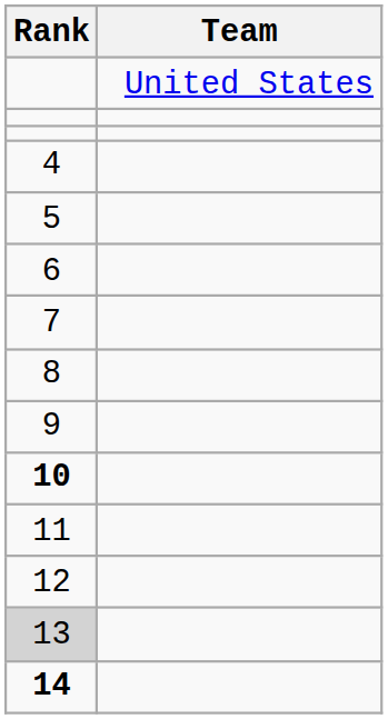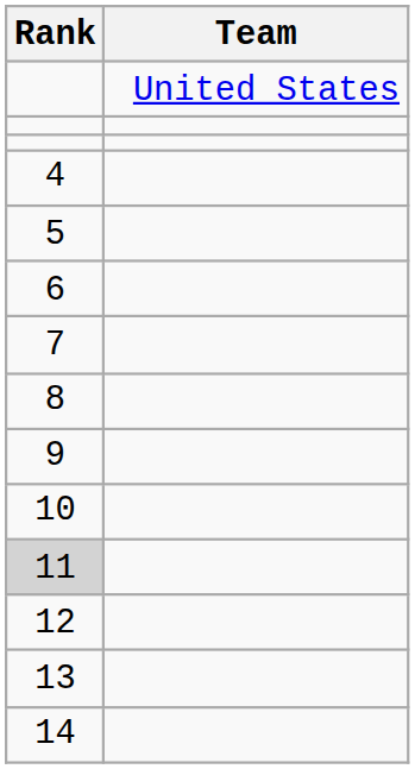row 11 | Rank: bold -> normal
row 12 | Rank: no background -> lightgrey background
row 14 | Rank: lightgrey background -> no background
row 15 | Rank: bold -> normal
